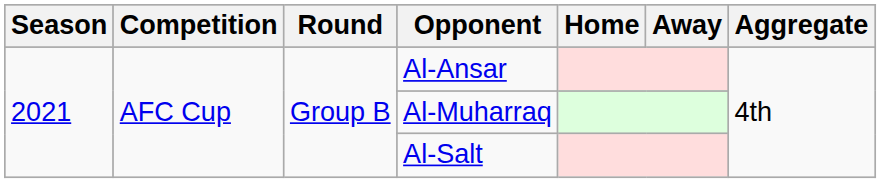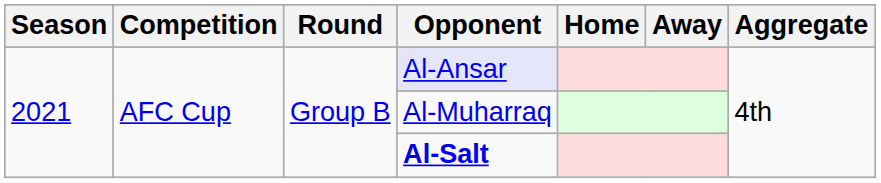Al-Ansar | Opponent: no background -> lavender background
Al-Salt | Opponent: normal -> bold
